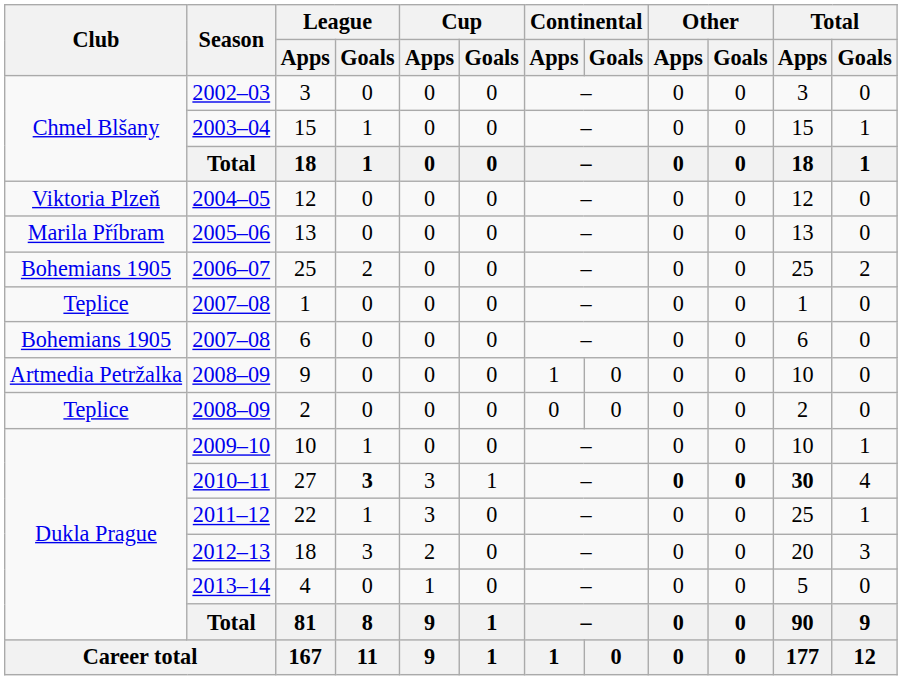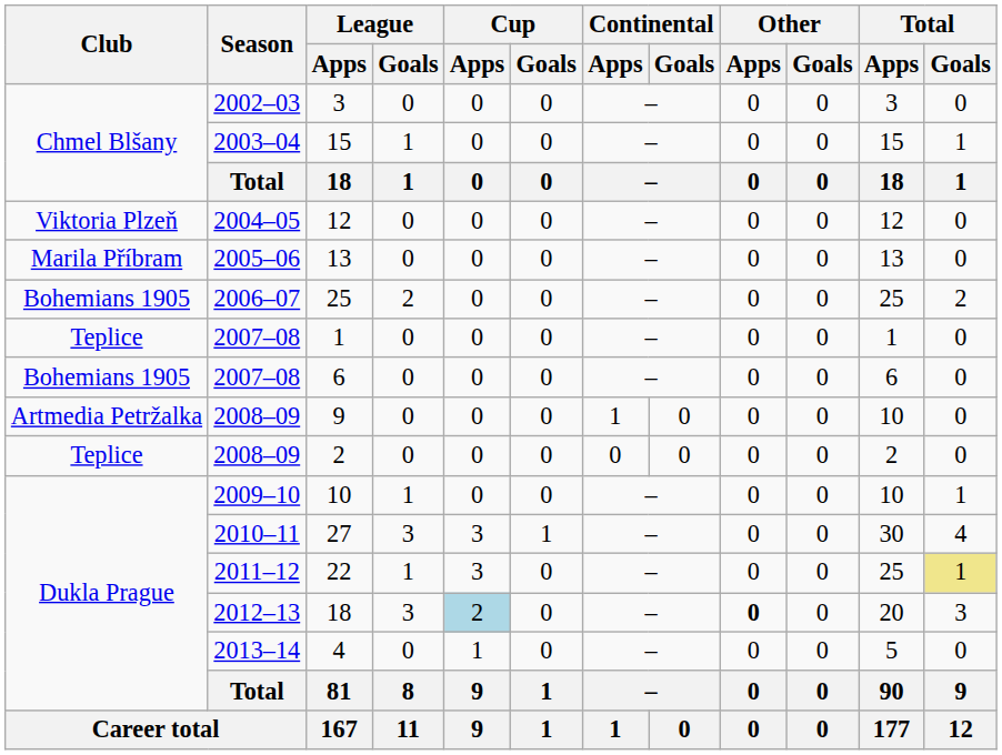27 | League / Goals: bold -> normal
27 | Other / Apps: bold -> normal
27 | Other / Goals: bold -> normal
27 | Total / Apps: bold -> normal
22 | Total / Goals: no background -> khaki background
2012–13 / 18 | Cup / Apps: no background -> lightblue background
2012–13 / 18 | Other / Apps: normal -> bold
